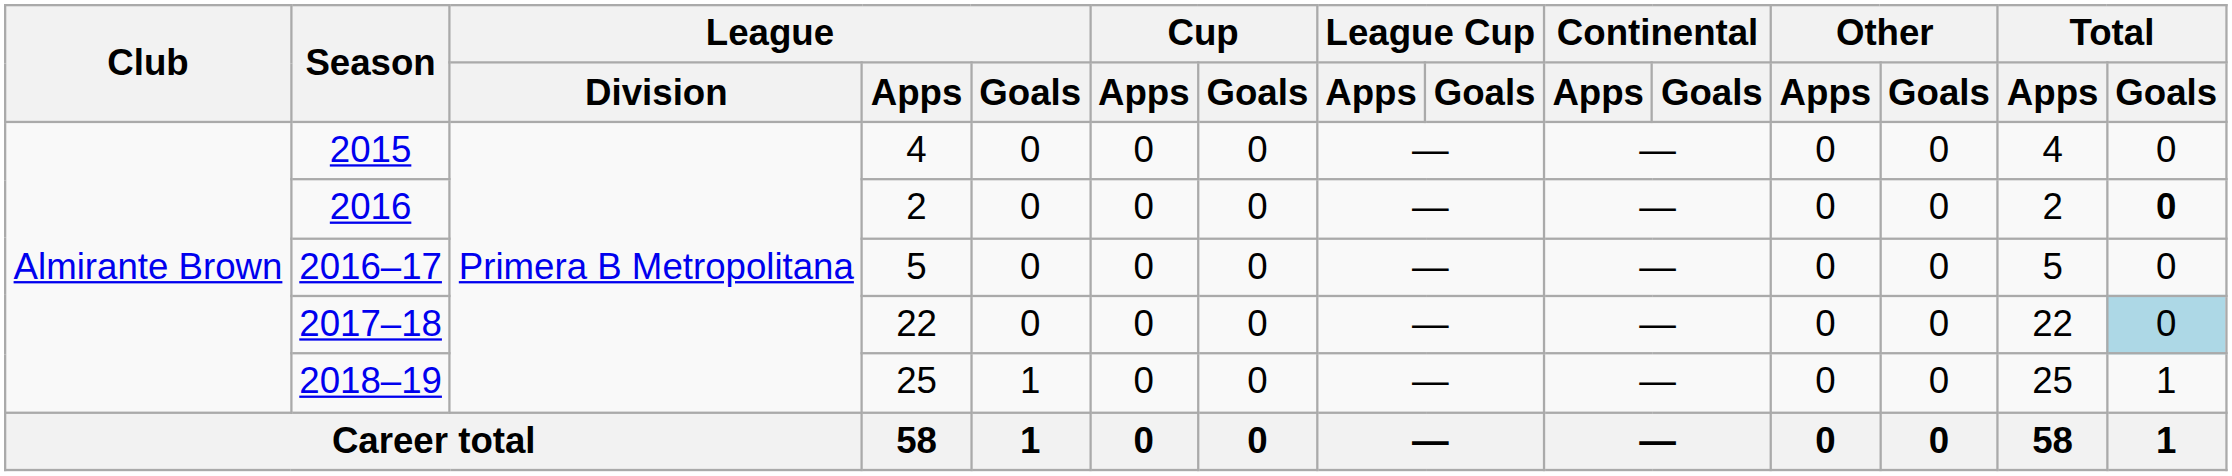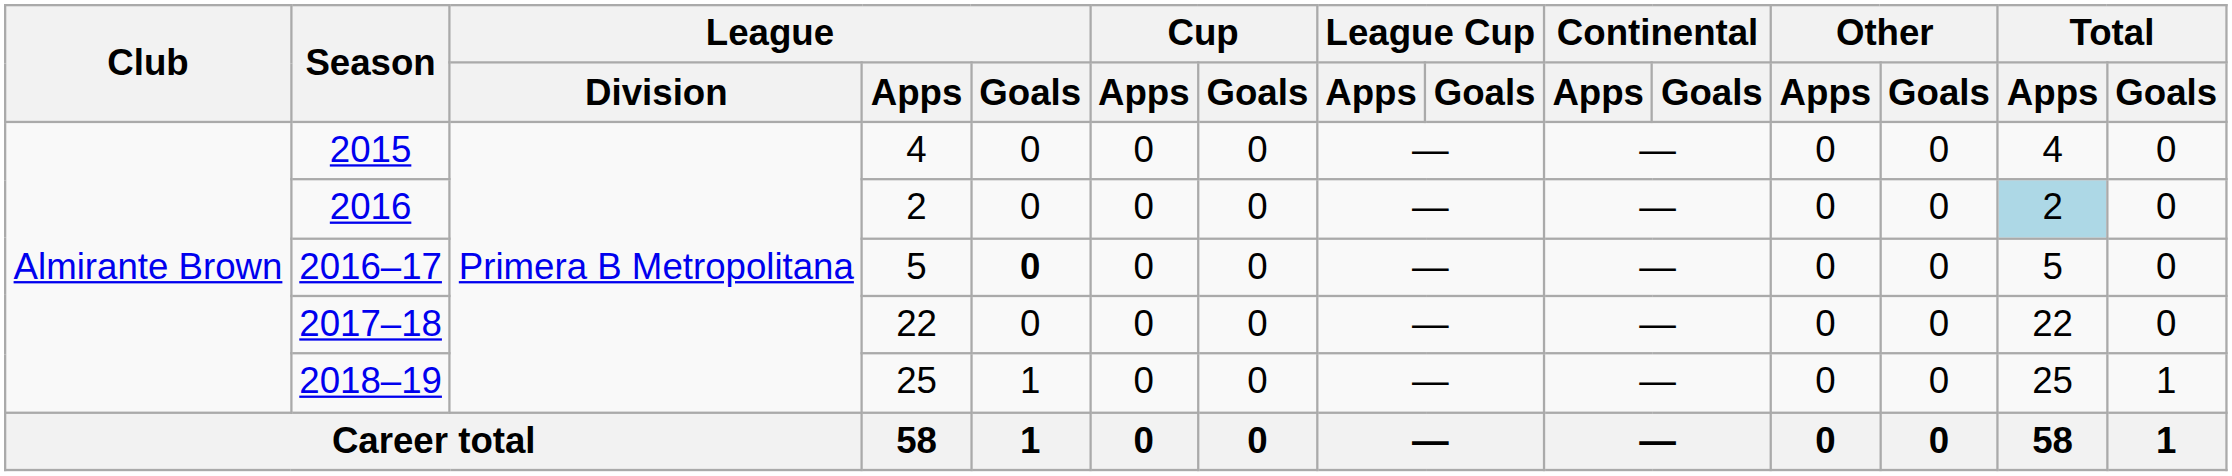2016 | Total / Apps: no background -> lightblue background
2016 | Total / Goals: bold -> normal
2016–17 | League / Goals: normal -> bold
2017–18 | Total / Goals: lightblue background -> no background
